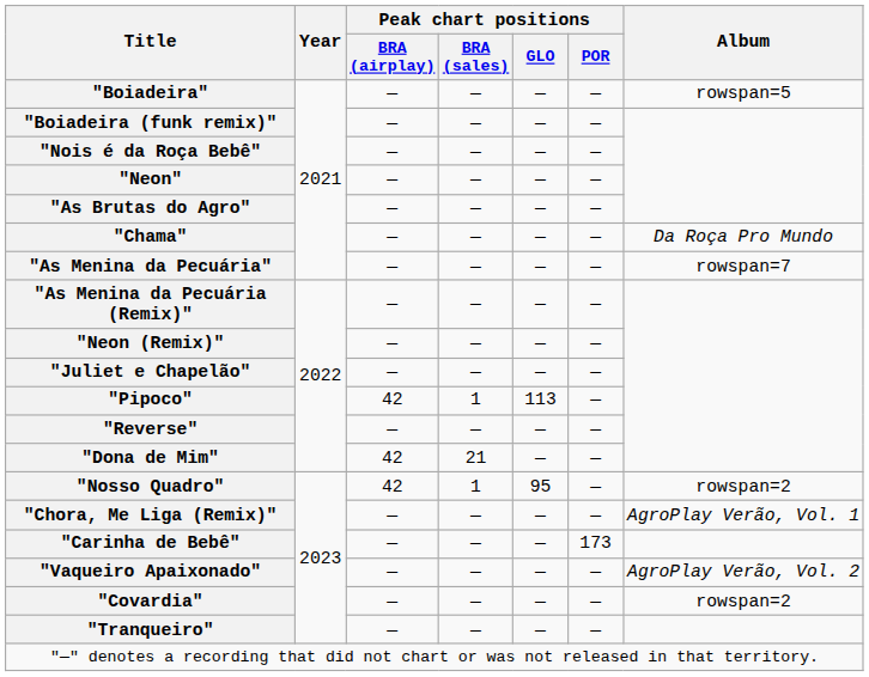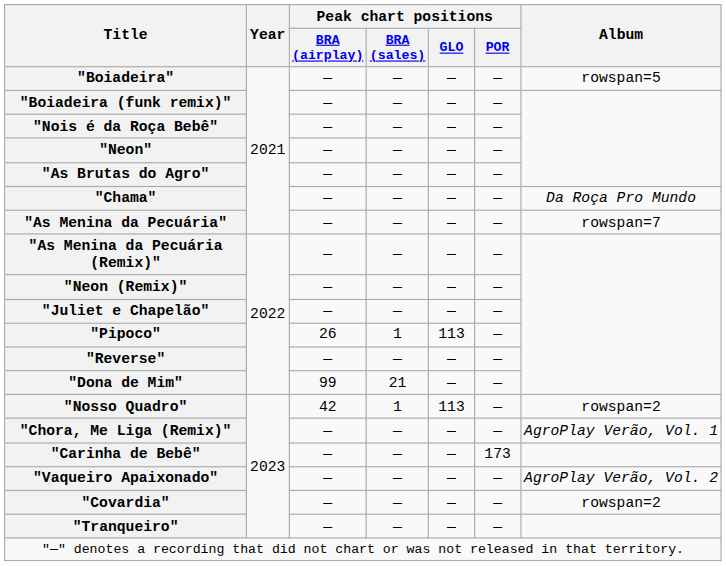"Pipoco" | Peak chart positions / BRA (airplay): 42 -> 26
"Dona de Mim" | Peak chart positions / BRA (airplay): 42 -> 99
"Nosso Quadro" | Peak chart positions / GLO: 95 -> 113
